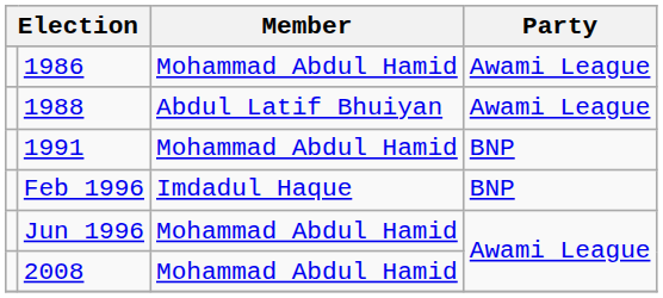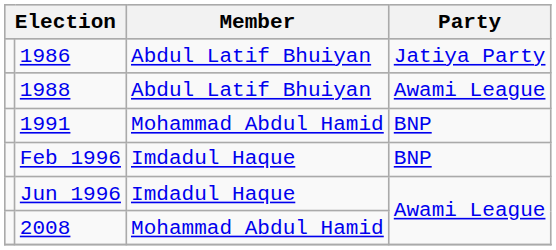1986 | Member: Mohammad Abdul Hamid -> Abdul Latif Bhuiyan
1986 | Party: Awami League -> Jatiya Party
Jun 1996 | Member: Mohammad Abdul Hamid -> Imdadul Haque
